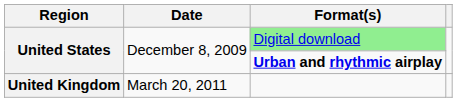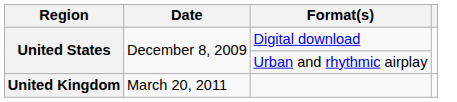Digital download | Format(s): lightgreen background -> no background
Urban and rhythmic airplay | Format(s): bold -> normal
